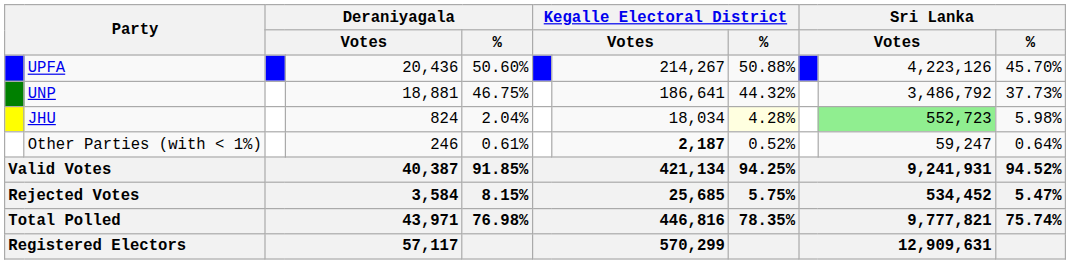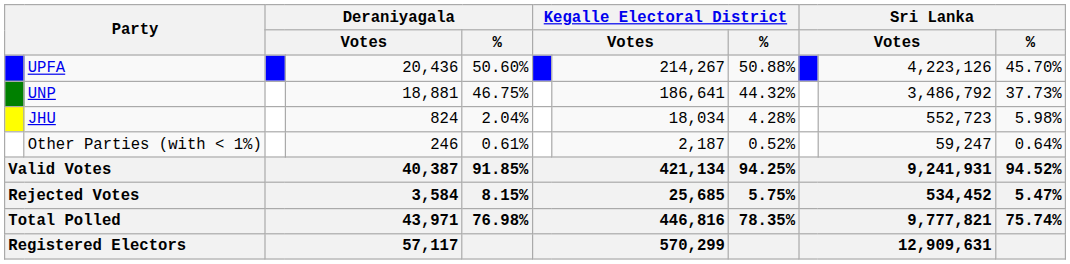JHU | Kegalle Electoral District / %: lightyellow background -> no background
JHU | column 10: lightgreen background -> no background
Other Parties (with < 1%) | column 7: bold -> normal
